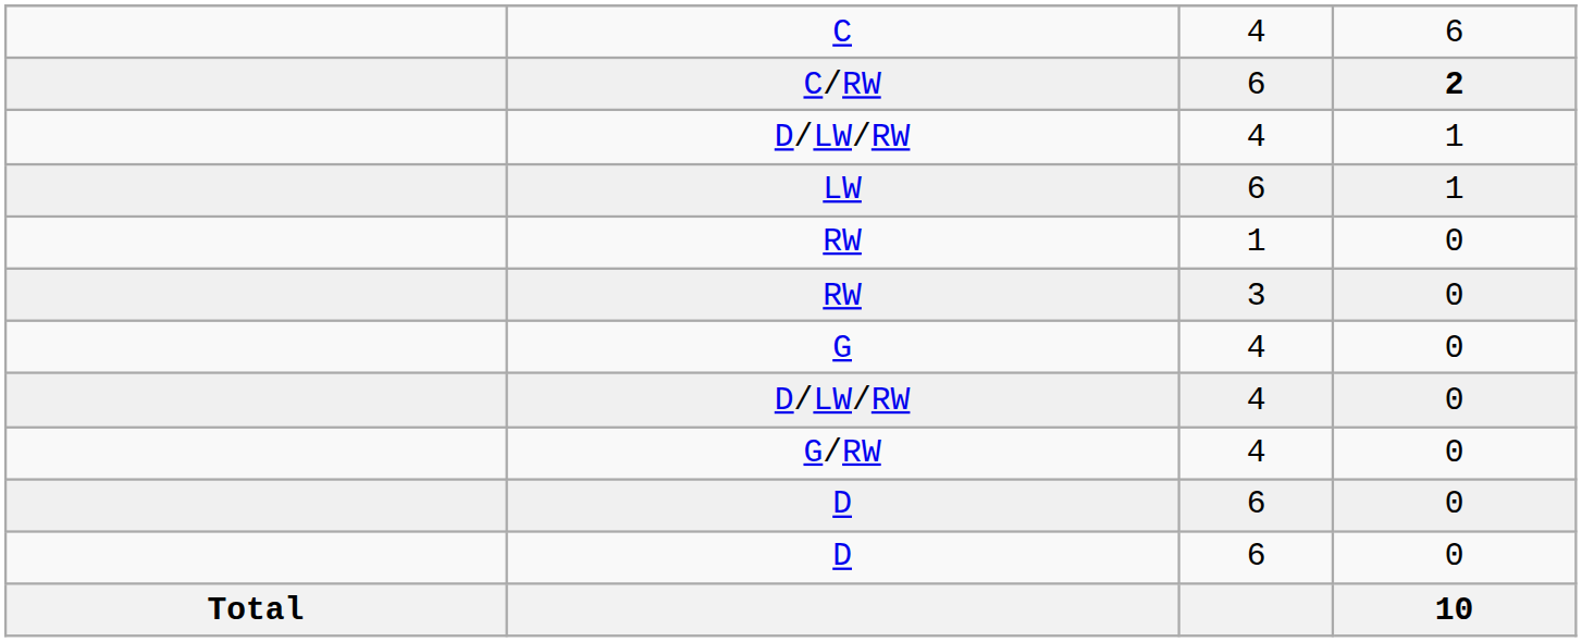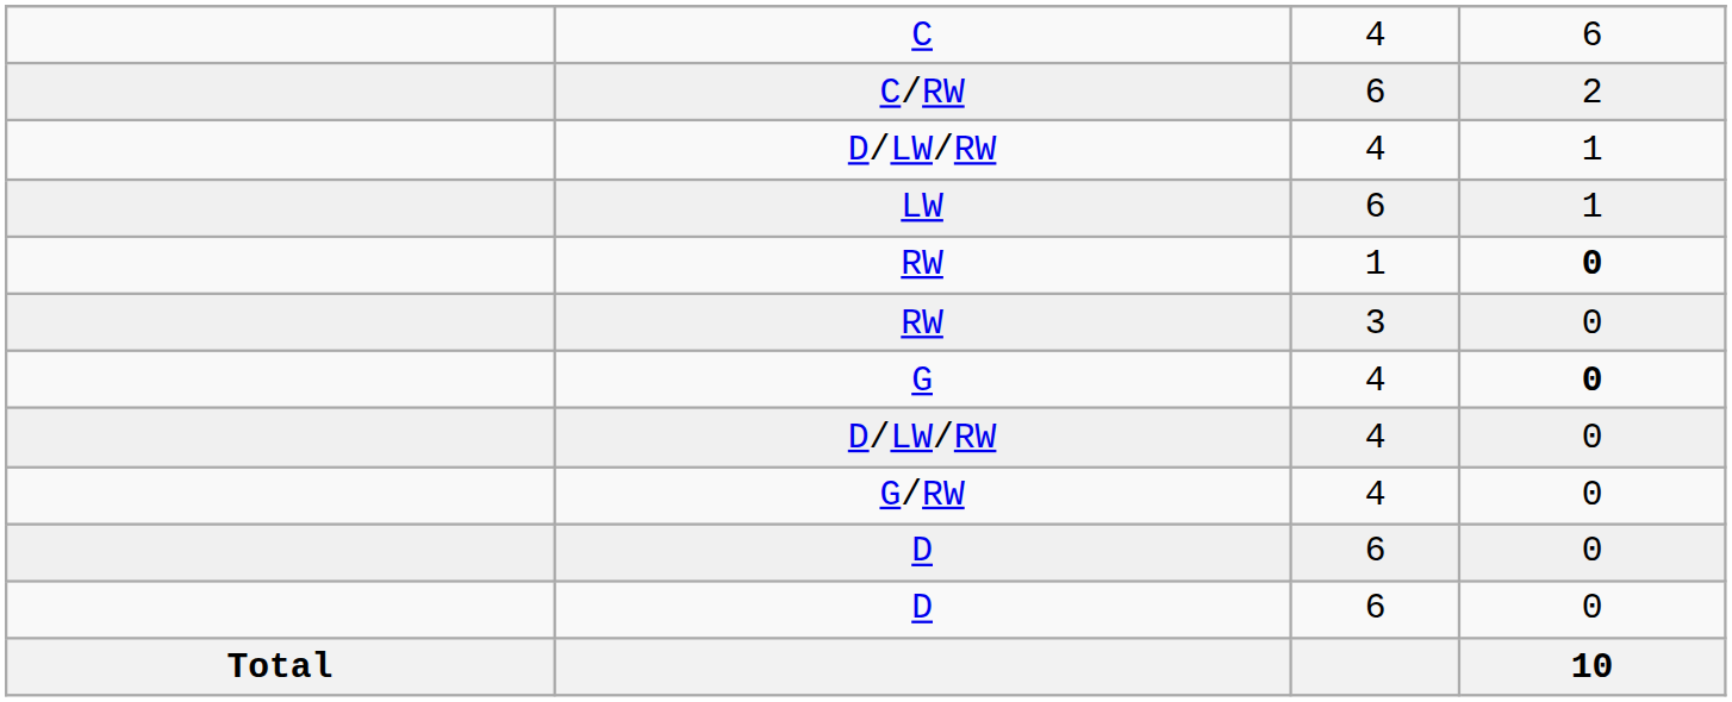C/RW | column 4: bold -> normal
RW / 1 | column 4: normal -> bold
G | column 4: normal -> bold
